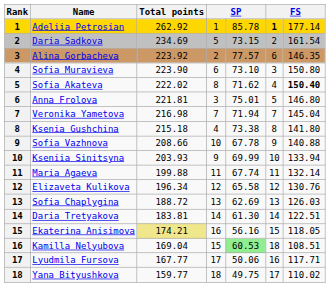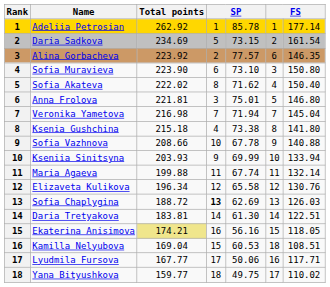Adeliia Petrosian | column 6: bold -> normal
Sofia Akateva | column 7: bold -> normal
Sofia Chaplygina | column 4: normal -> bold
Kamilla Nelyubova | column 5: lightgreen background -> no background
